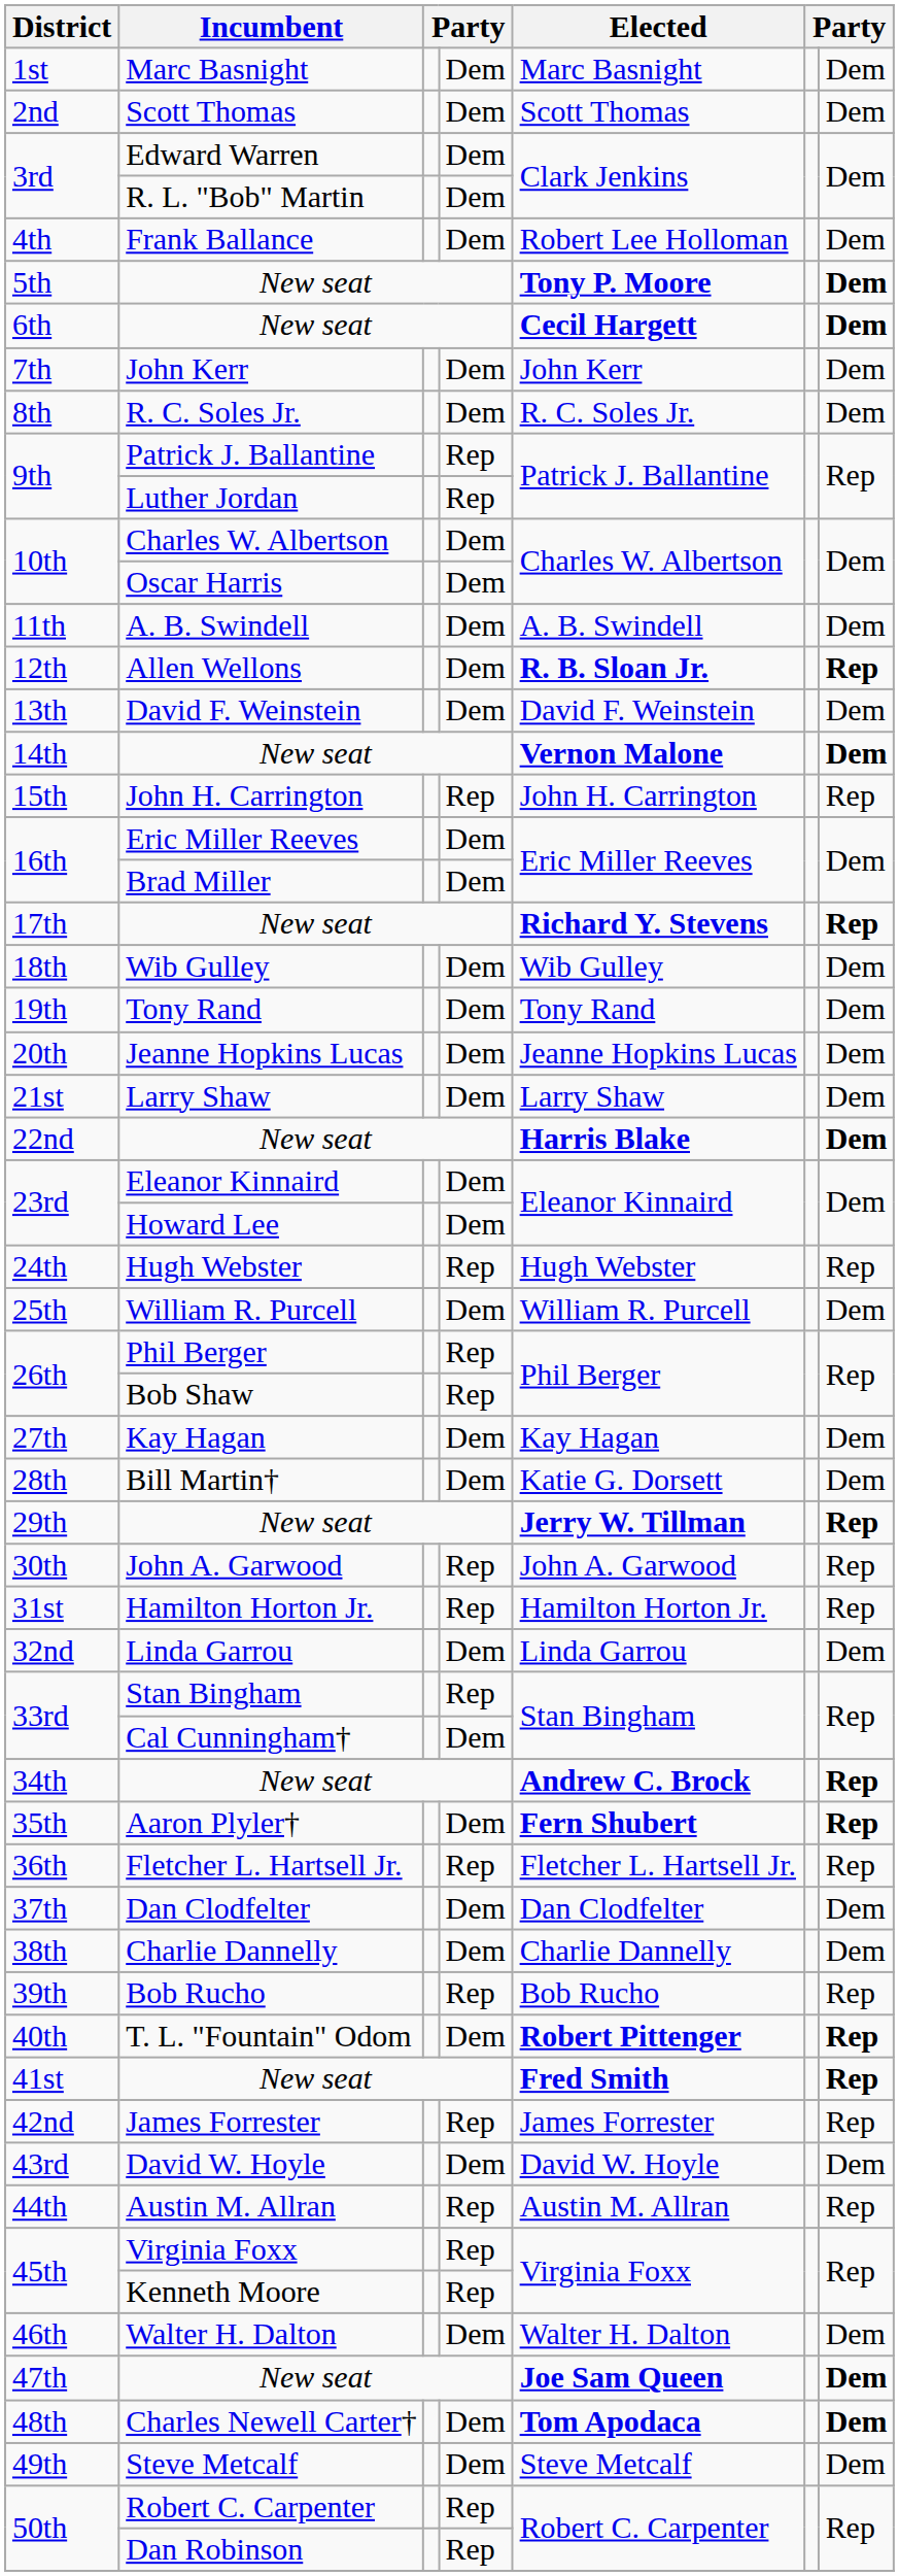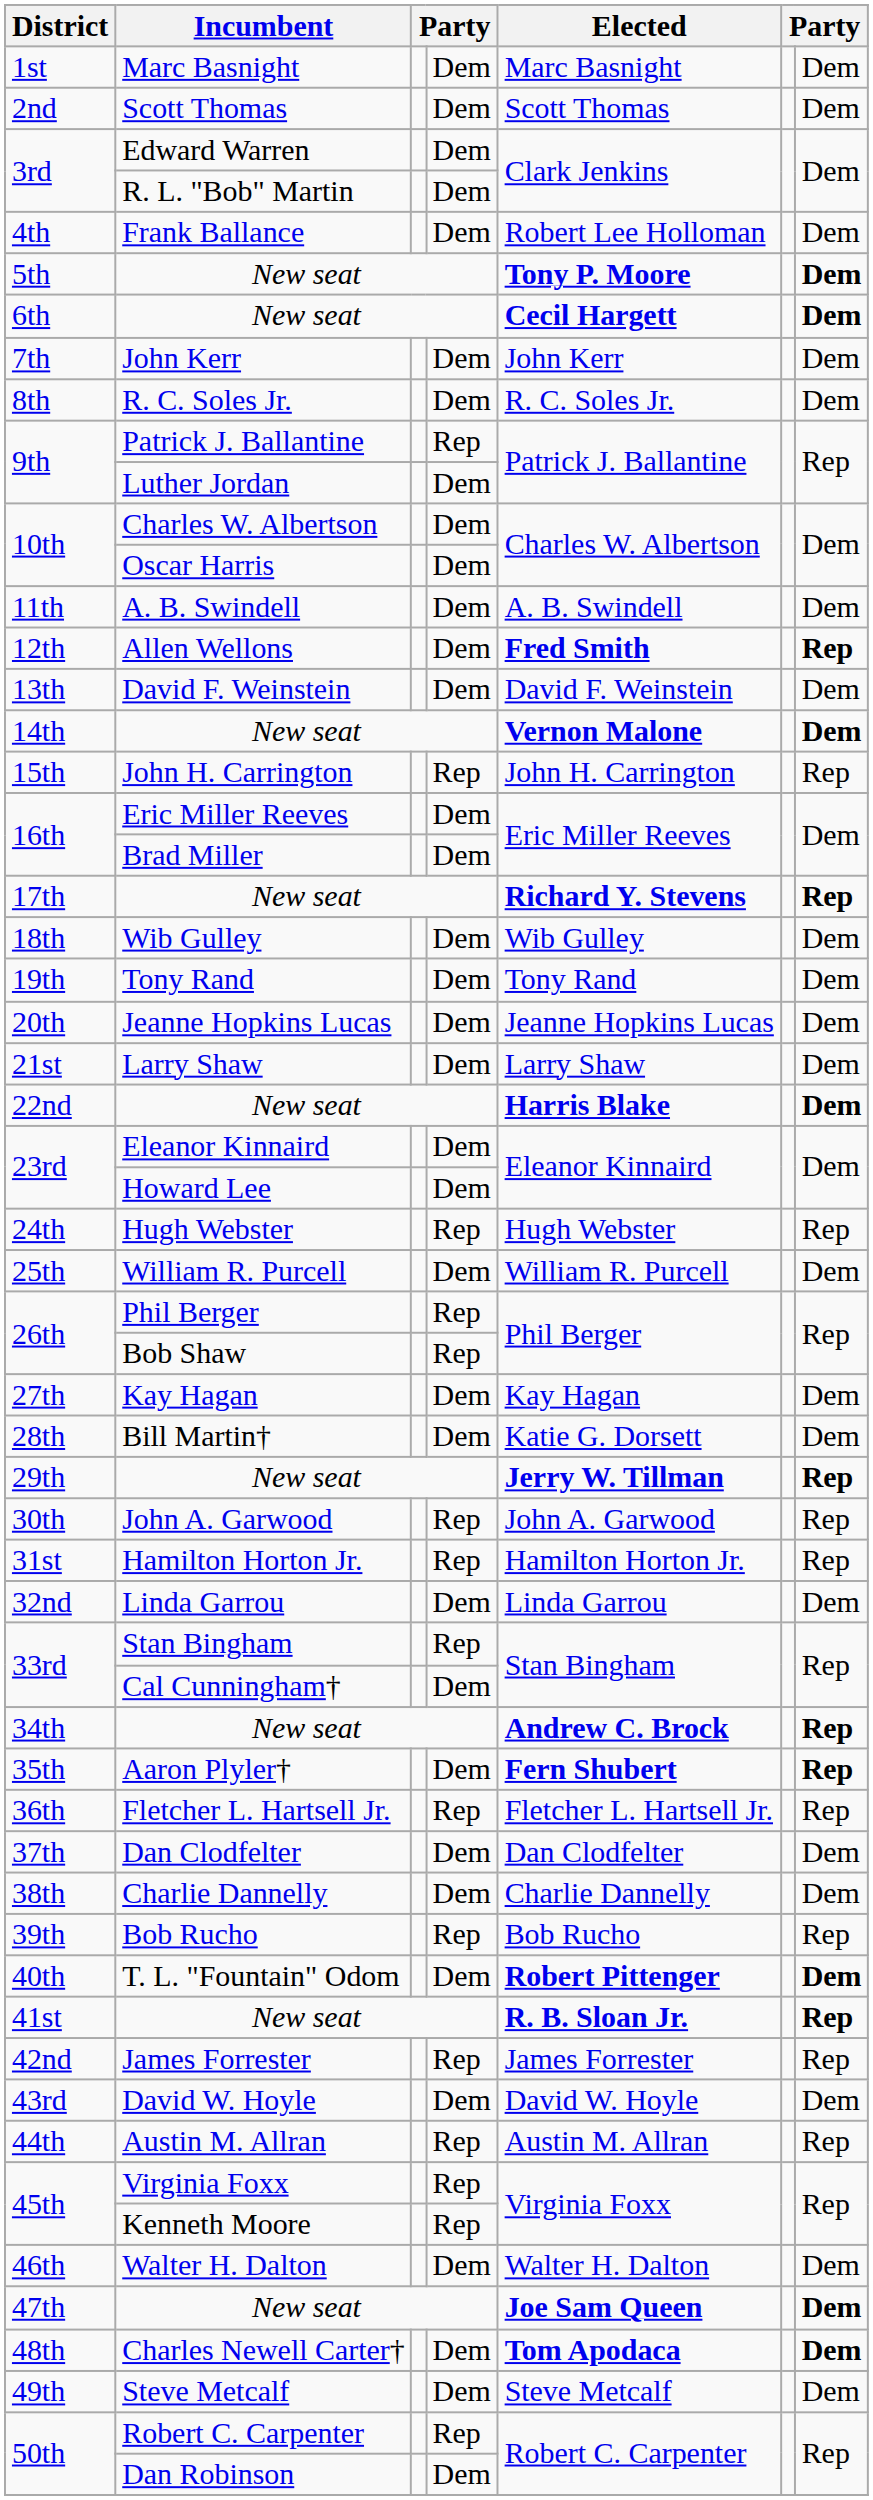Luther Jordan | column 4: Rep -> Dem
Allen Wellons | Elected: R. B. Sloan Jr. -> Fred Smith
T. L. "Fountain" Odom | column 7: Rep -> Dem
41st / New seat | Elected: Fred Smith -> R. B. Sloan Jr.
Dan Robinson | column 4: Rep -> Dem
